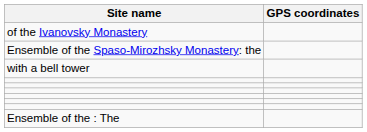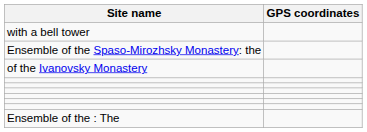row 2 | Site name: of the Ivanovsky Monastery -> with a bell tower
row 4 | Site name: with a bell tower -> of the Ivanovsky Monastery
